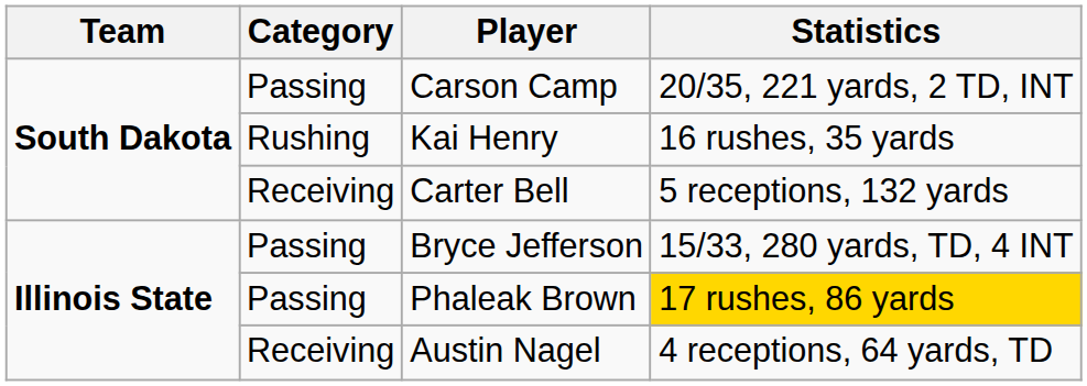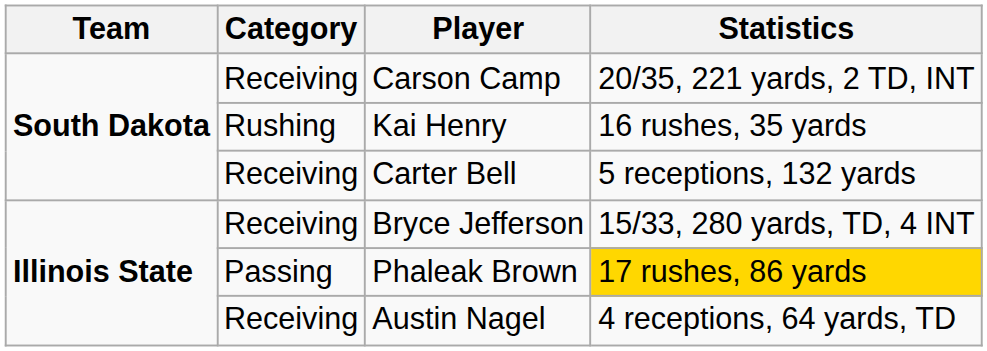Carson Camp | Category: Passing -> Receiving
Bryce Jefferson | Category: Passing -> Receiving
